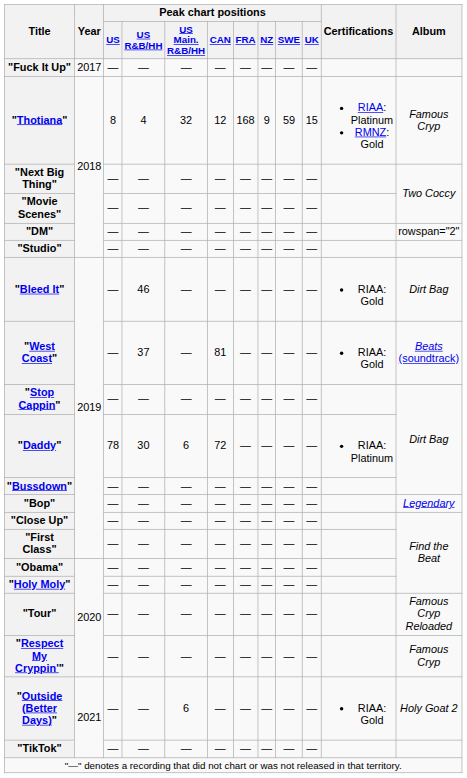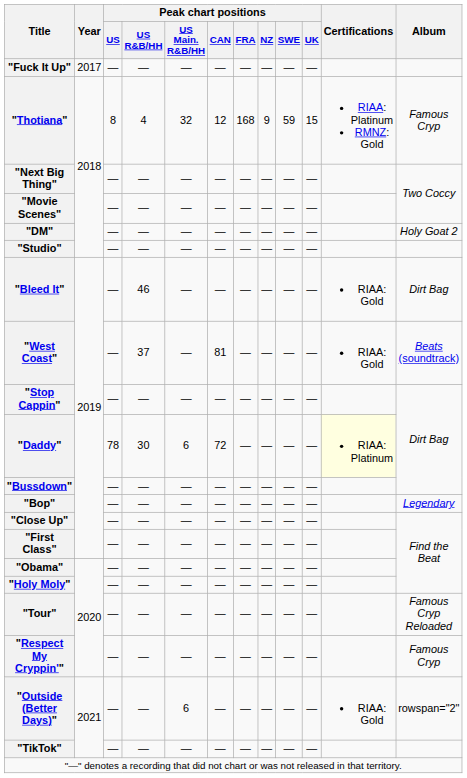"DM" | Album: rowspan="2" -> Holy Goat 2
"Daddy" | Certifications: no background -> lightyellow background
"Outside (Better Days)" | Album: Holy Goat 2 -> rowspan="2"
